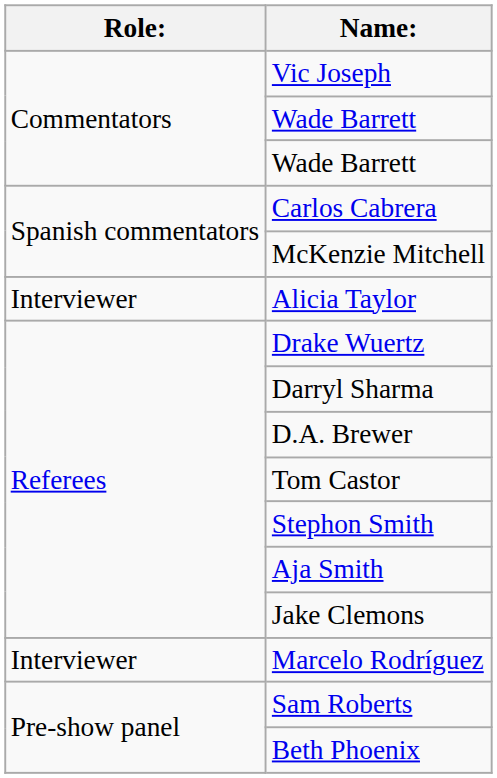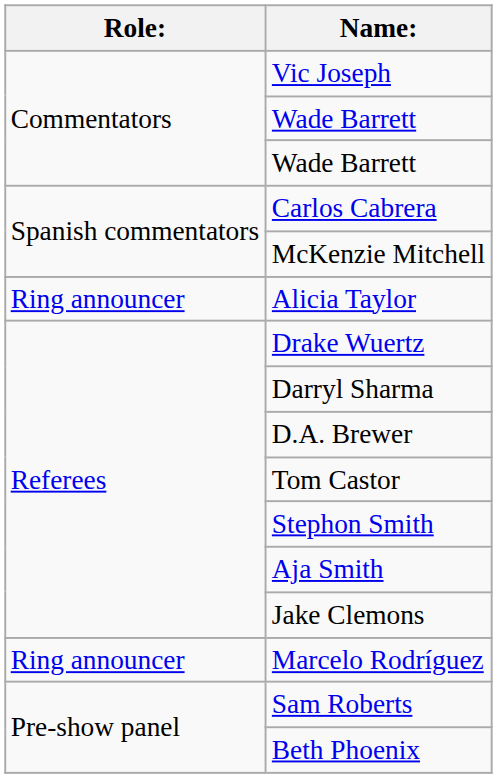row 7 | Role:: Interviewer -> Ring announcer
row 15 | Role:: Interviewer -> Ring announcer
